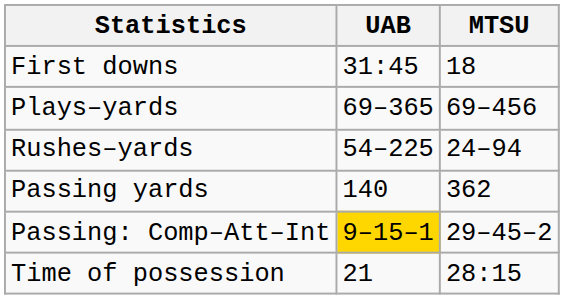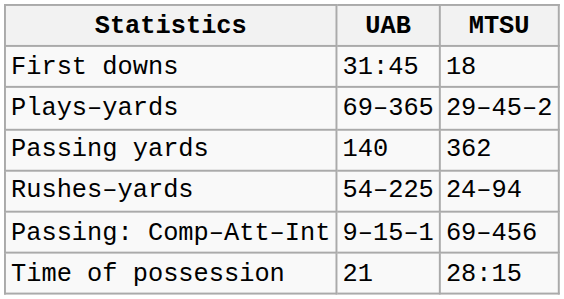Plays–yards | MTSU: 69–456 -> 29–45–2
rows swapped: Rushes–yards <-> Passing yards
Passing: Comp–Att–Int | UAB: gold background -> no background
Passing: Comp–Att–Int | MTSU: 29–45–2 -> 69–456
